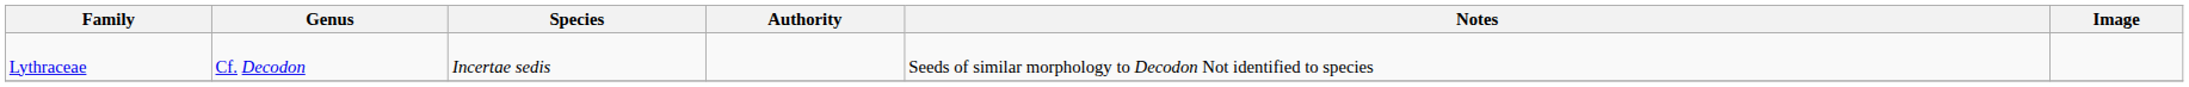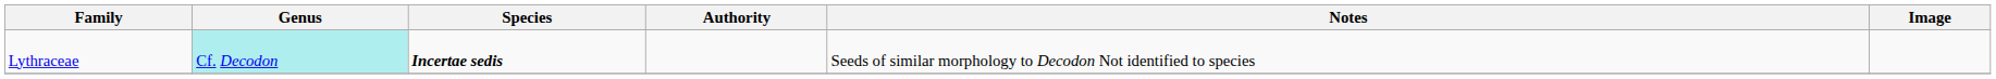Lythraceae | Genus: no background -> paleturquoise background
Lythraceae | Species: normal -> bold
